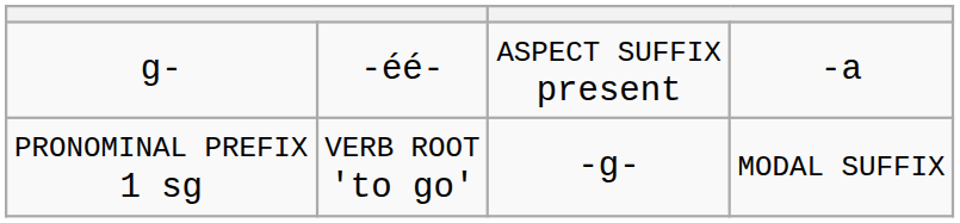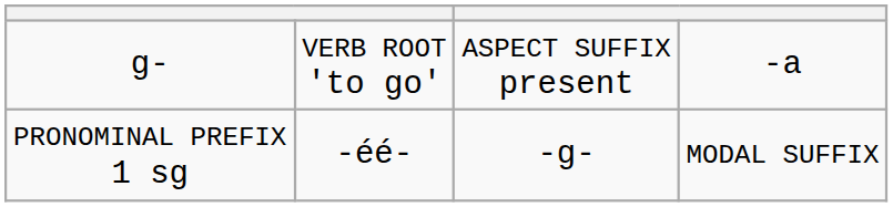g- | column 2: -éé- -> VERB ROOT 'to go'
PRONOMINAL PREFIX 1 sg | column 2: VERB ROOT 'to go' -> -éé-
